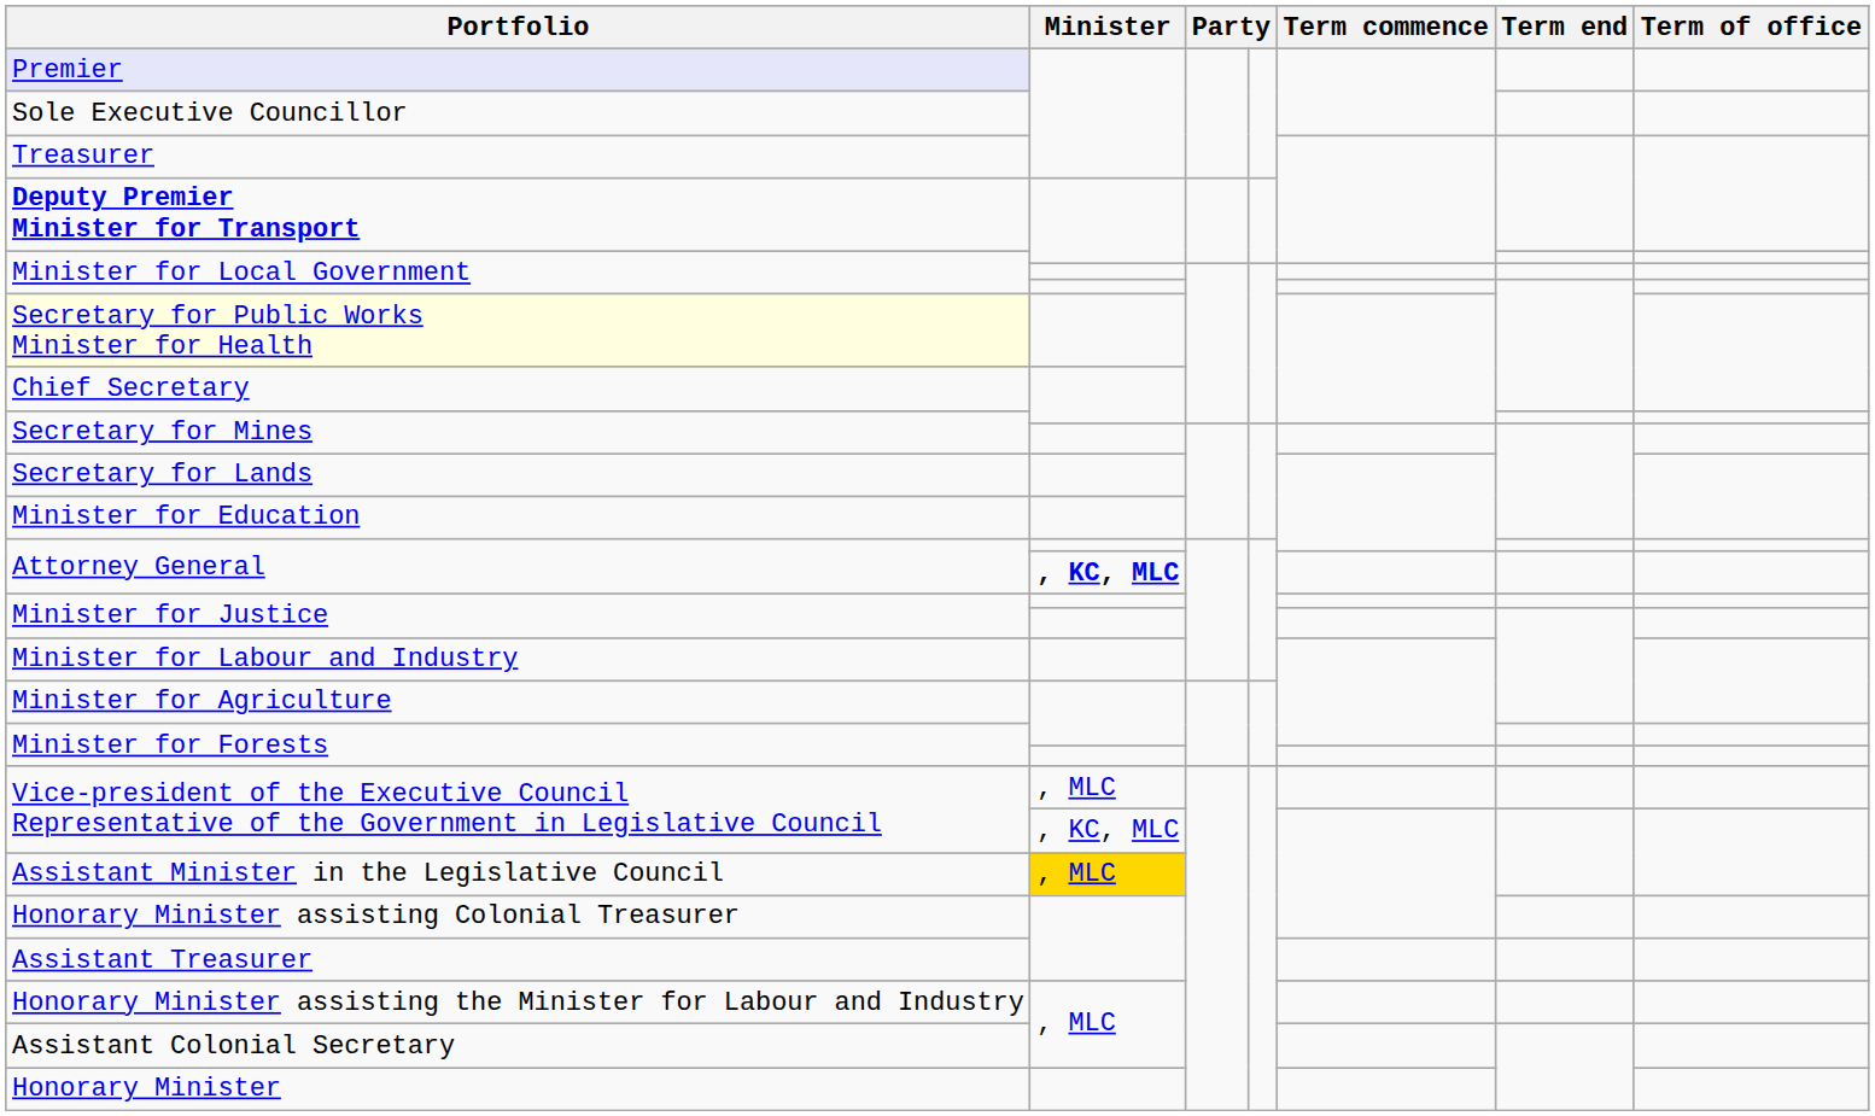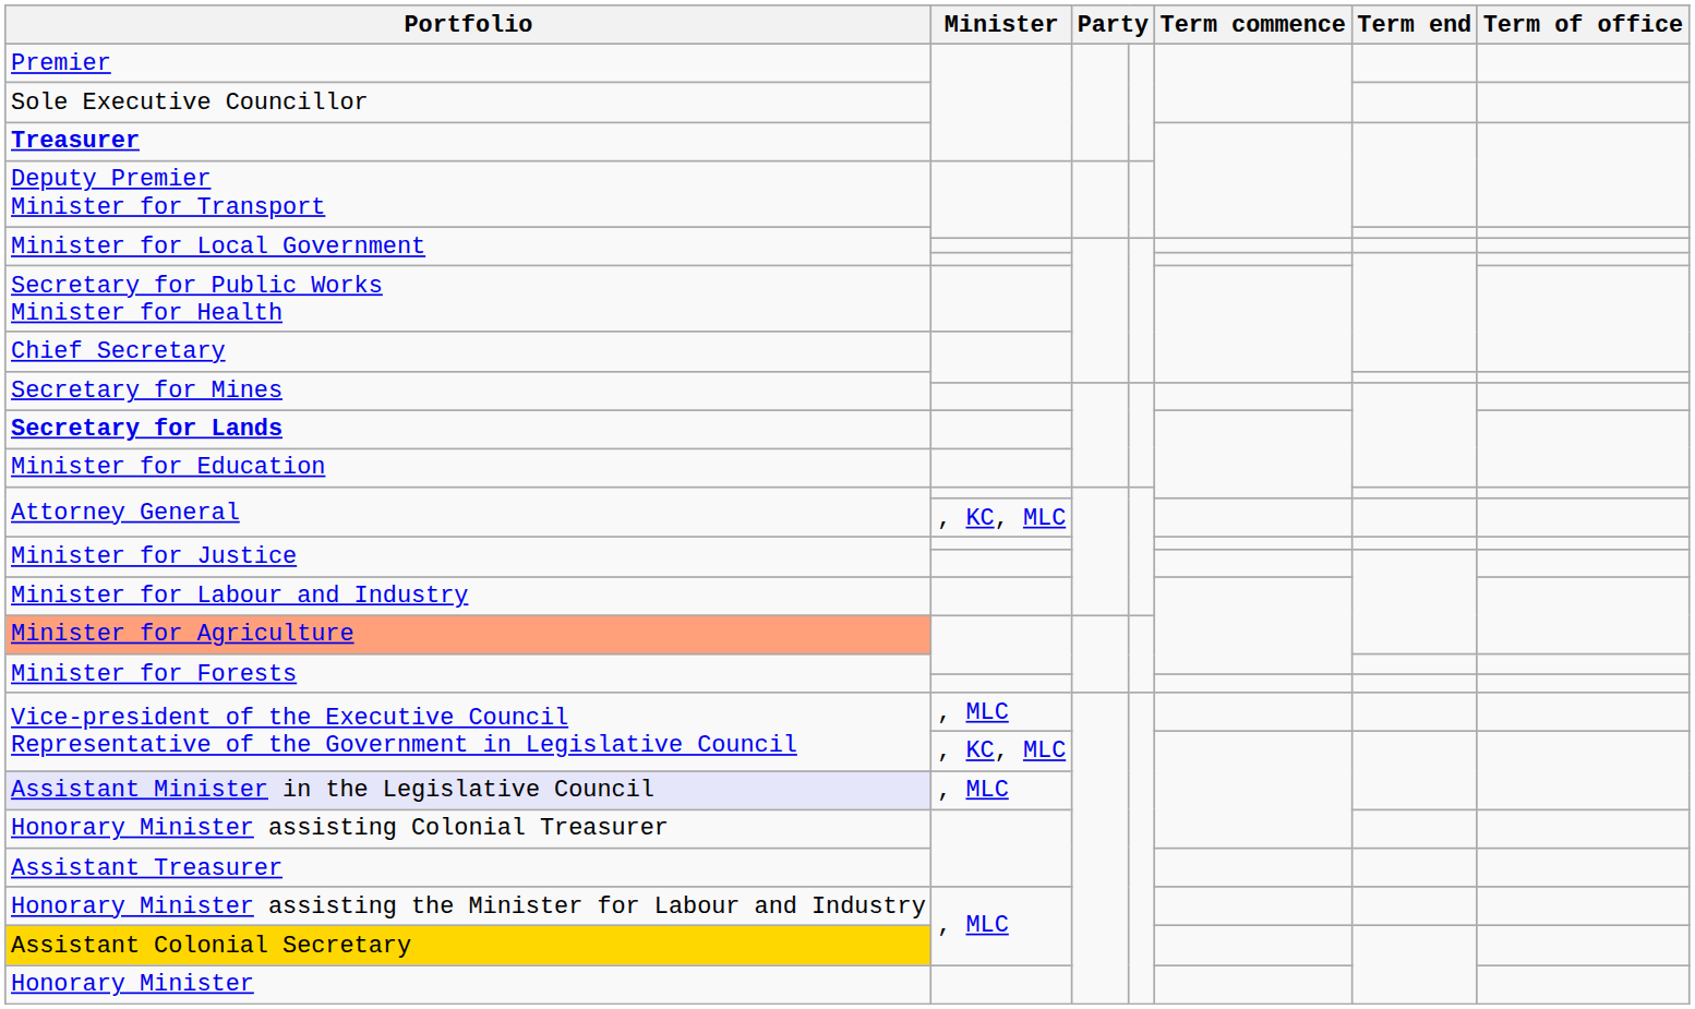Premier | Portfolio: lavender background -> no background
Treasurer | Portfolio: normal -> bold
Deputy Premier Minister for Transport | Portfolio: bold -> normal
Secretary for Public Works Minister for Health | Portfolio: lightyellow background -> no background
Secretary for Lands | Portfolio: normal -> bold
Attorney General / , KC, MLC | Minister: bold -> normal
Minister for Agriculture | Portfolio: no background -> lightsalmon background
Assistant Minister in the Legislative Council | Portfolio: no background -> lavender background
Assistant Minister in the Legislative Council | Minister: gold background -> no background
Assistant Colonial Secretary | Portfolio: no background -> gold background
